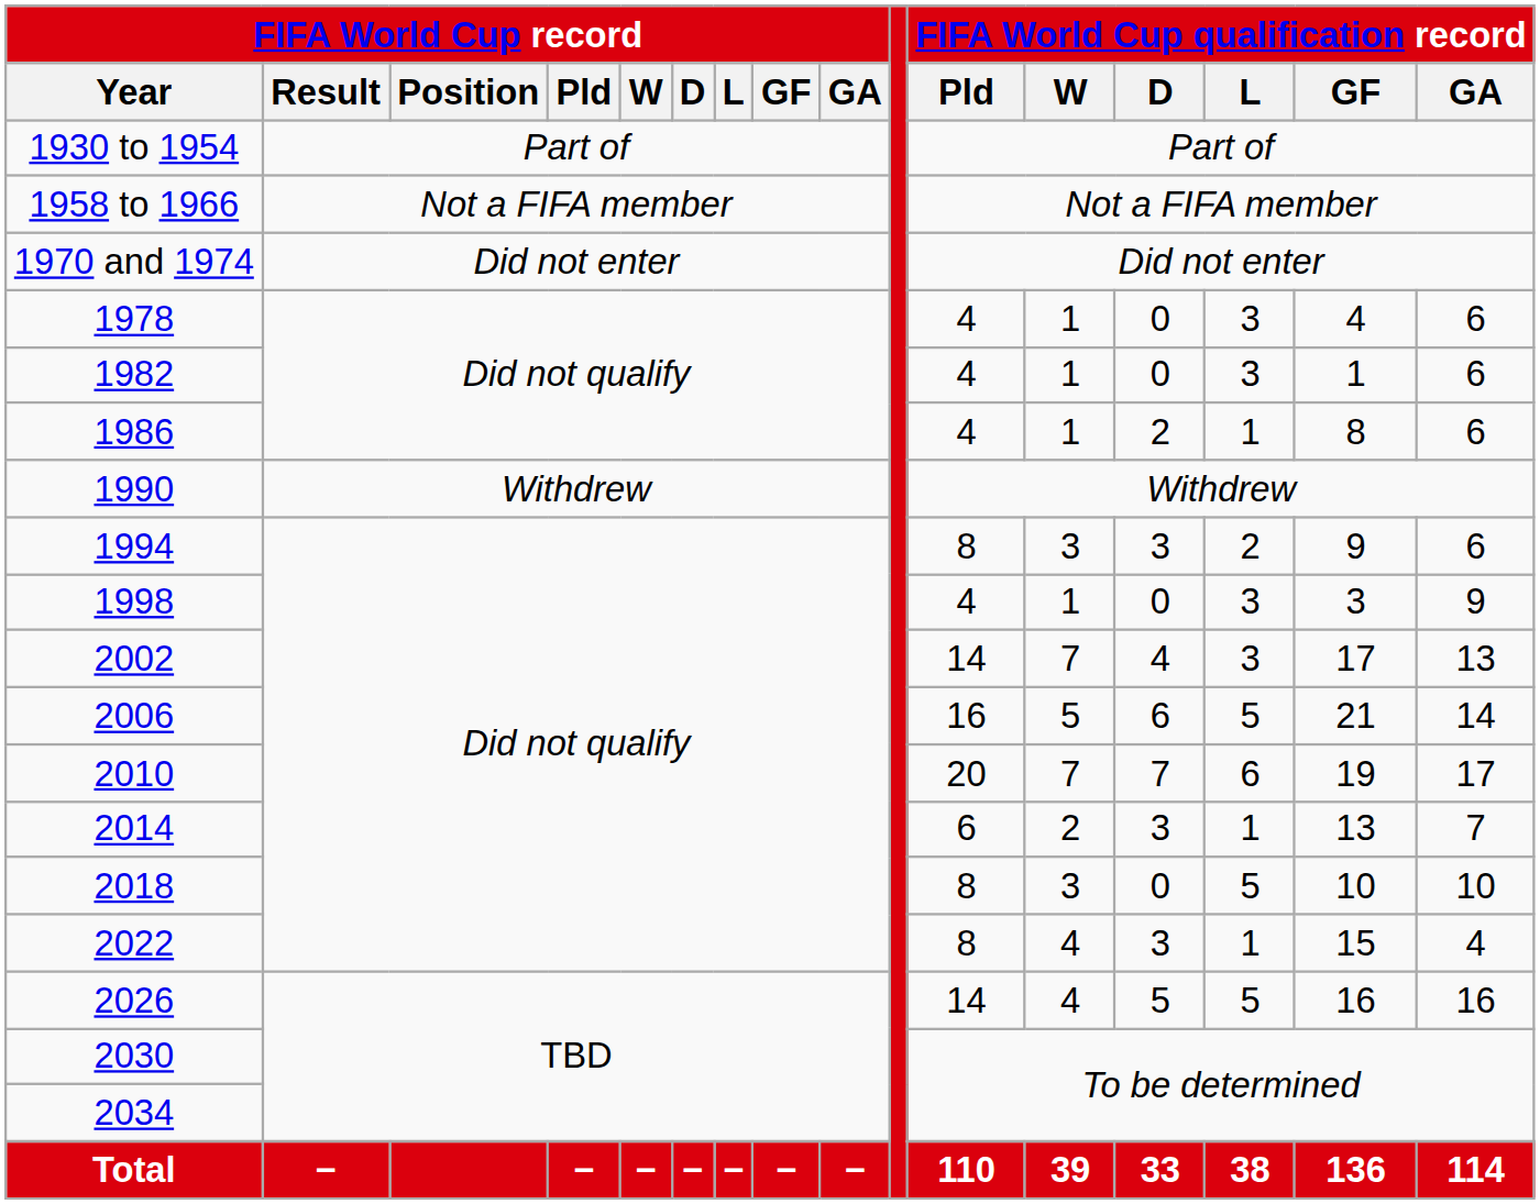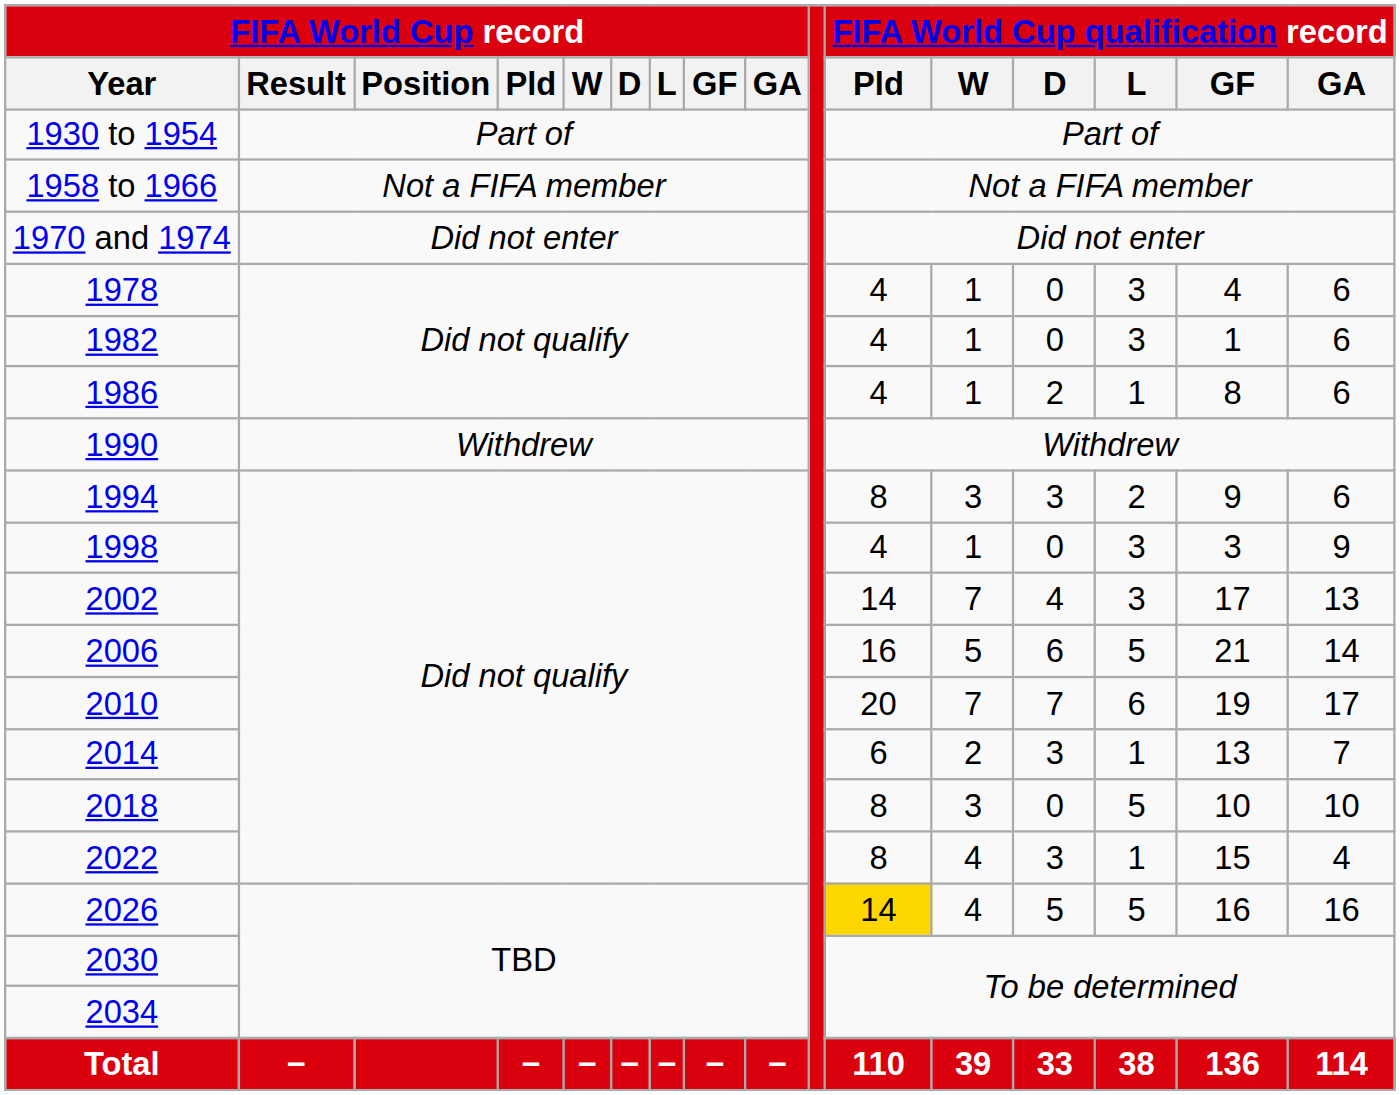2026 | FIFA World Cup qualification record / Pld: no background -> gold background
